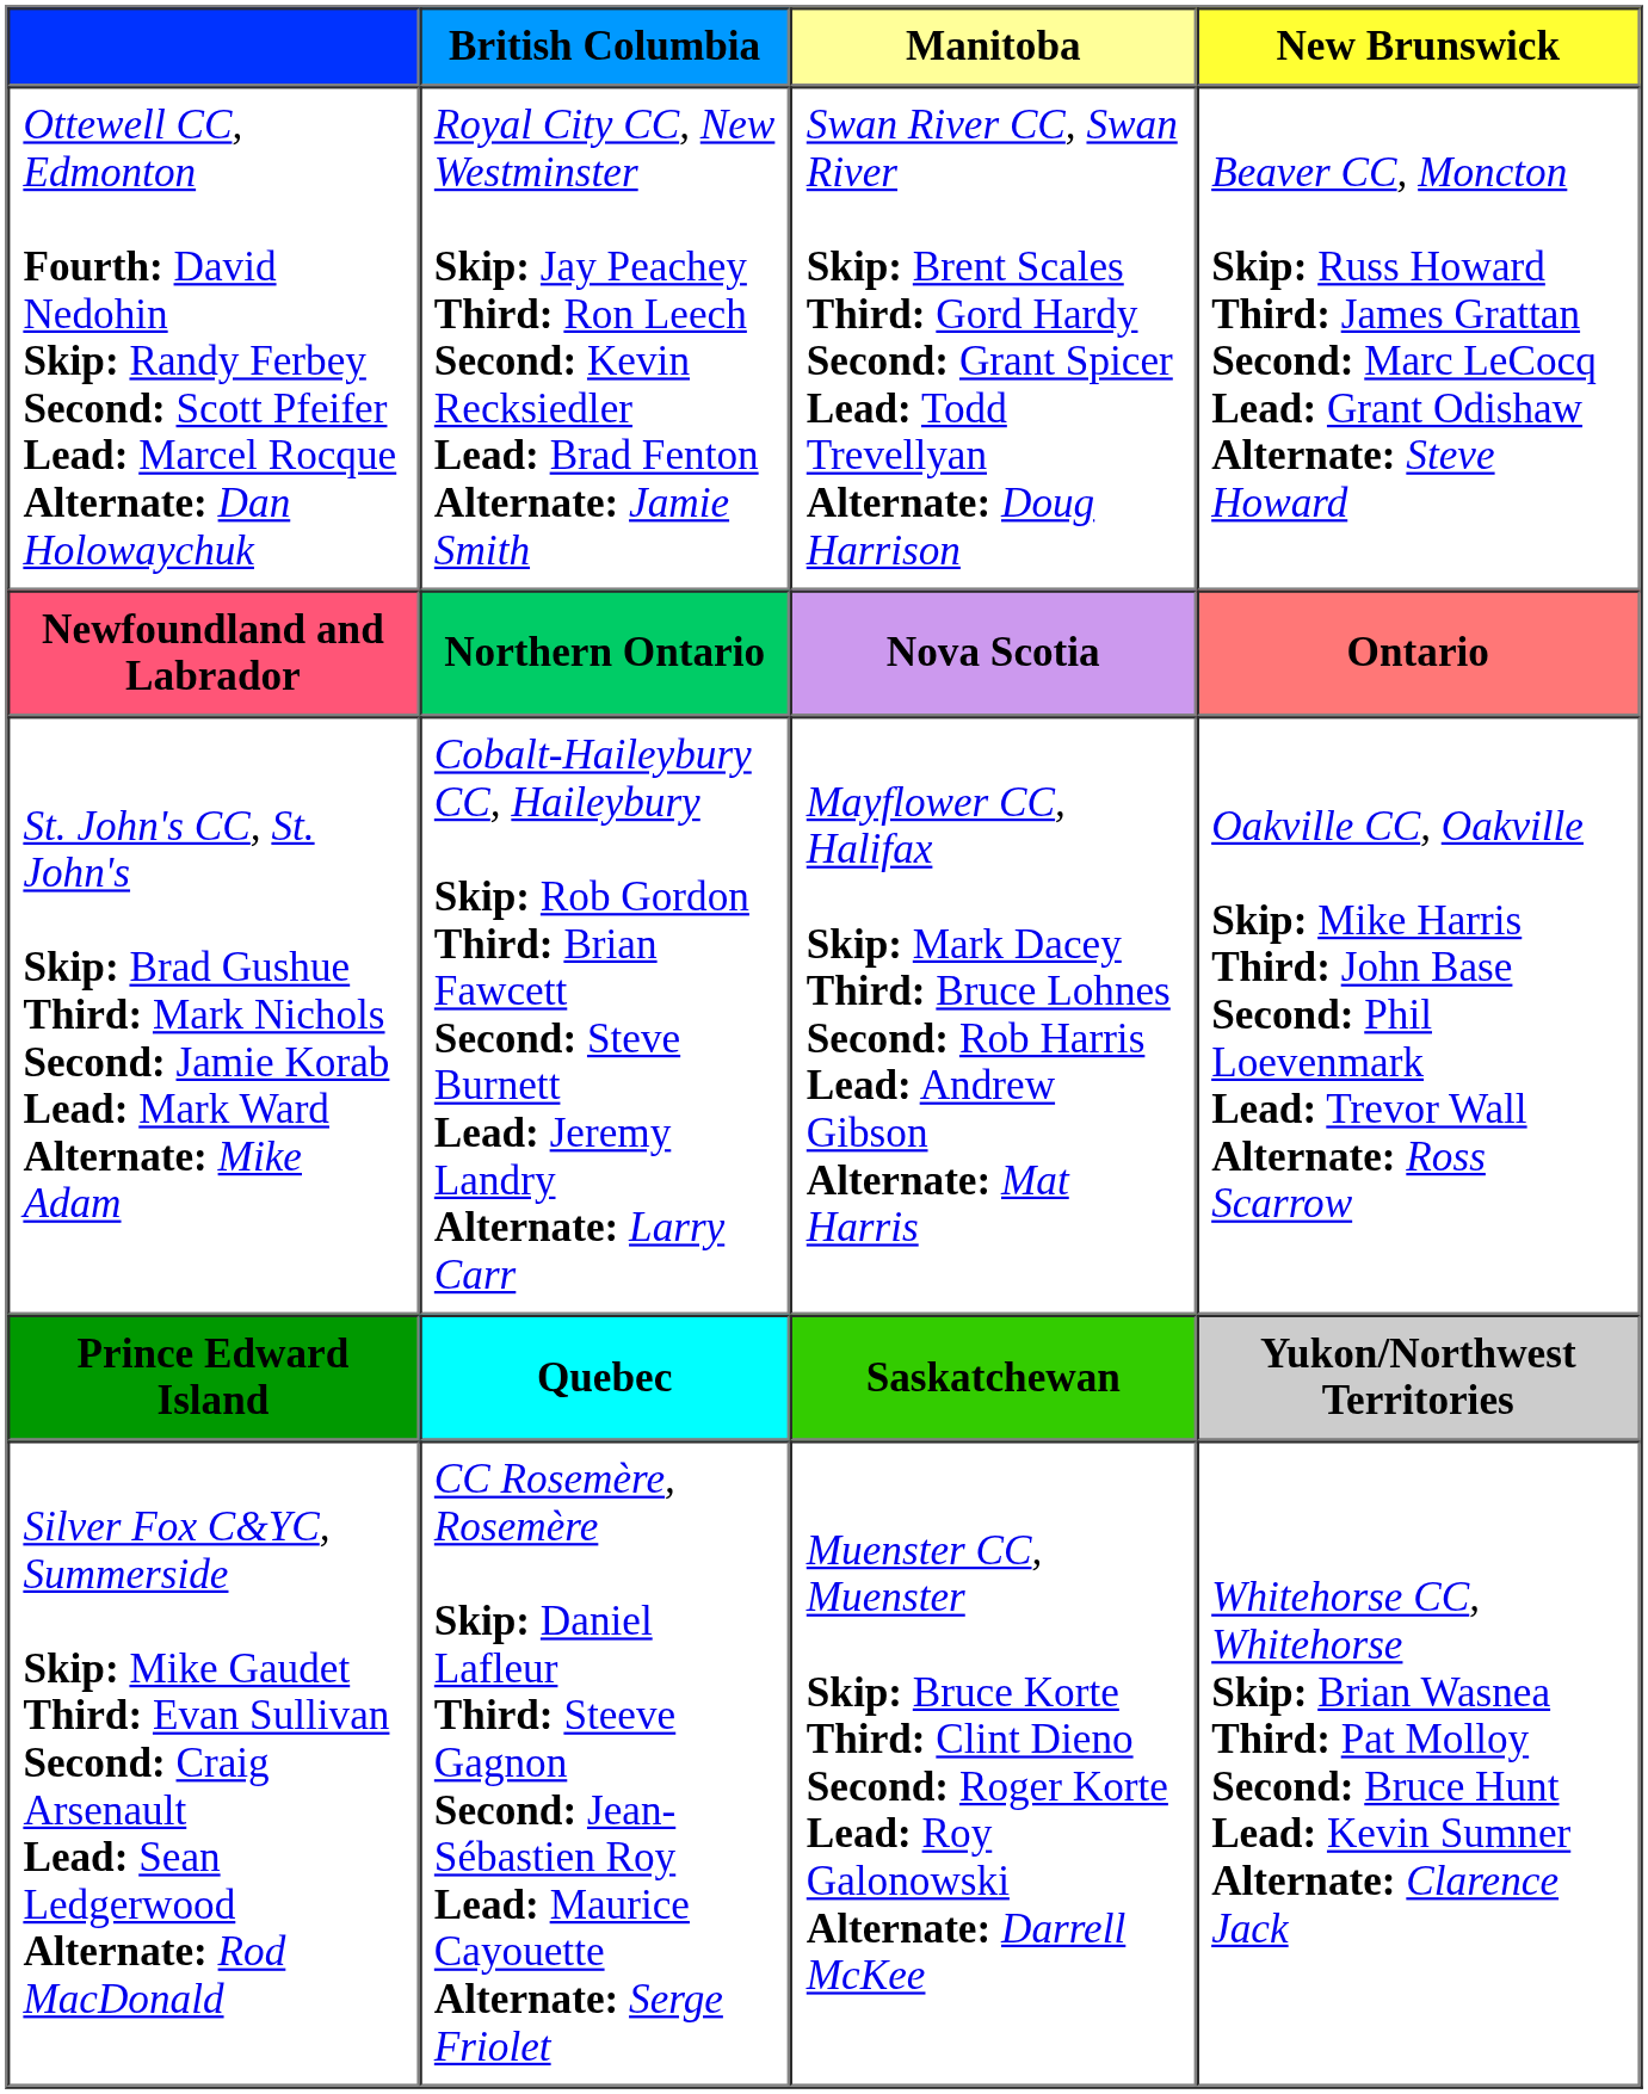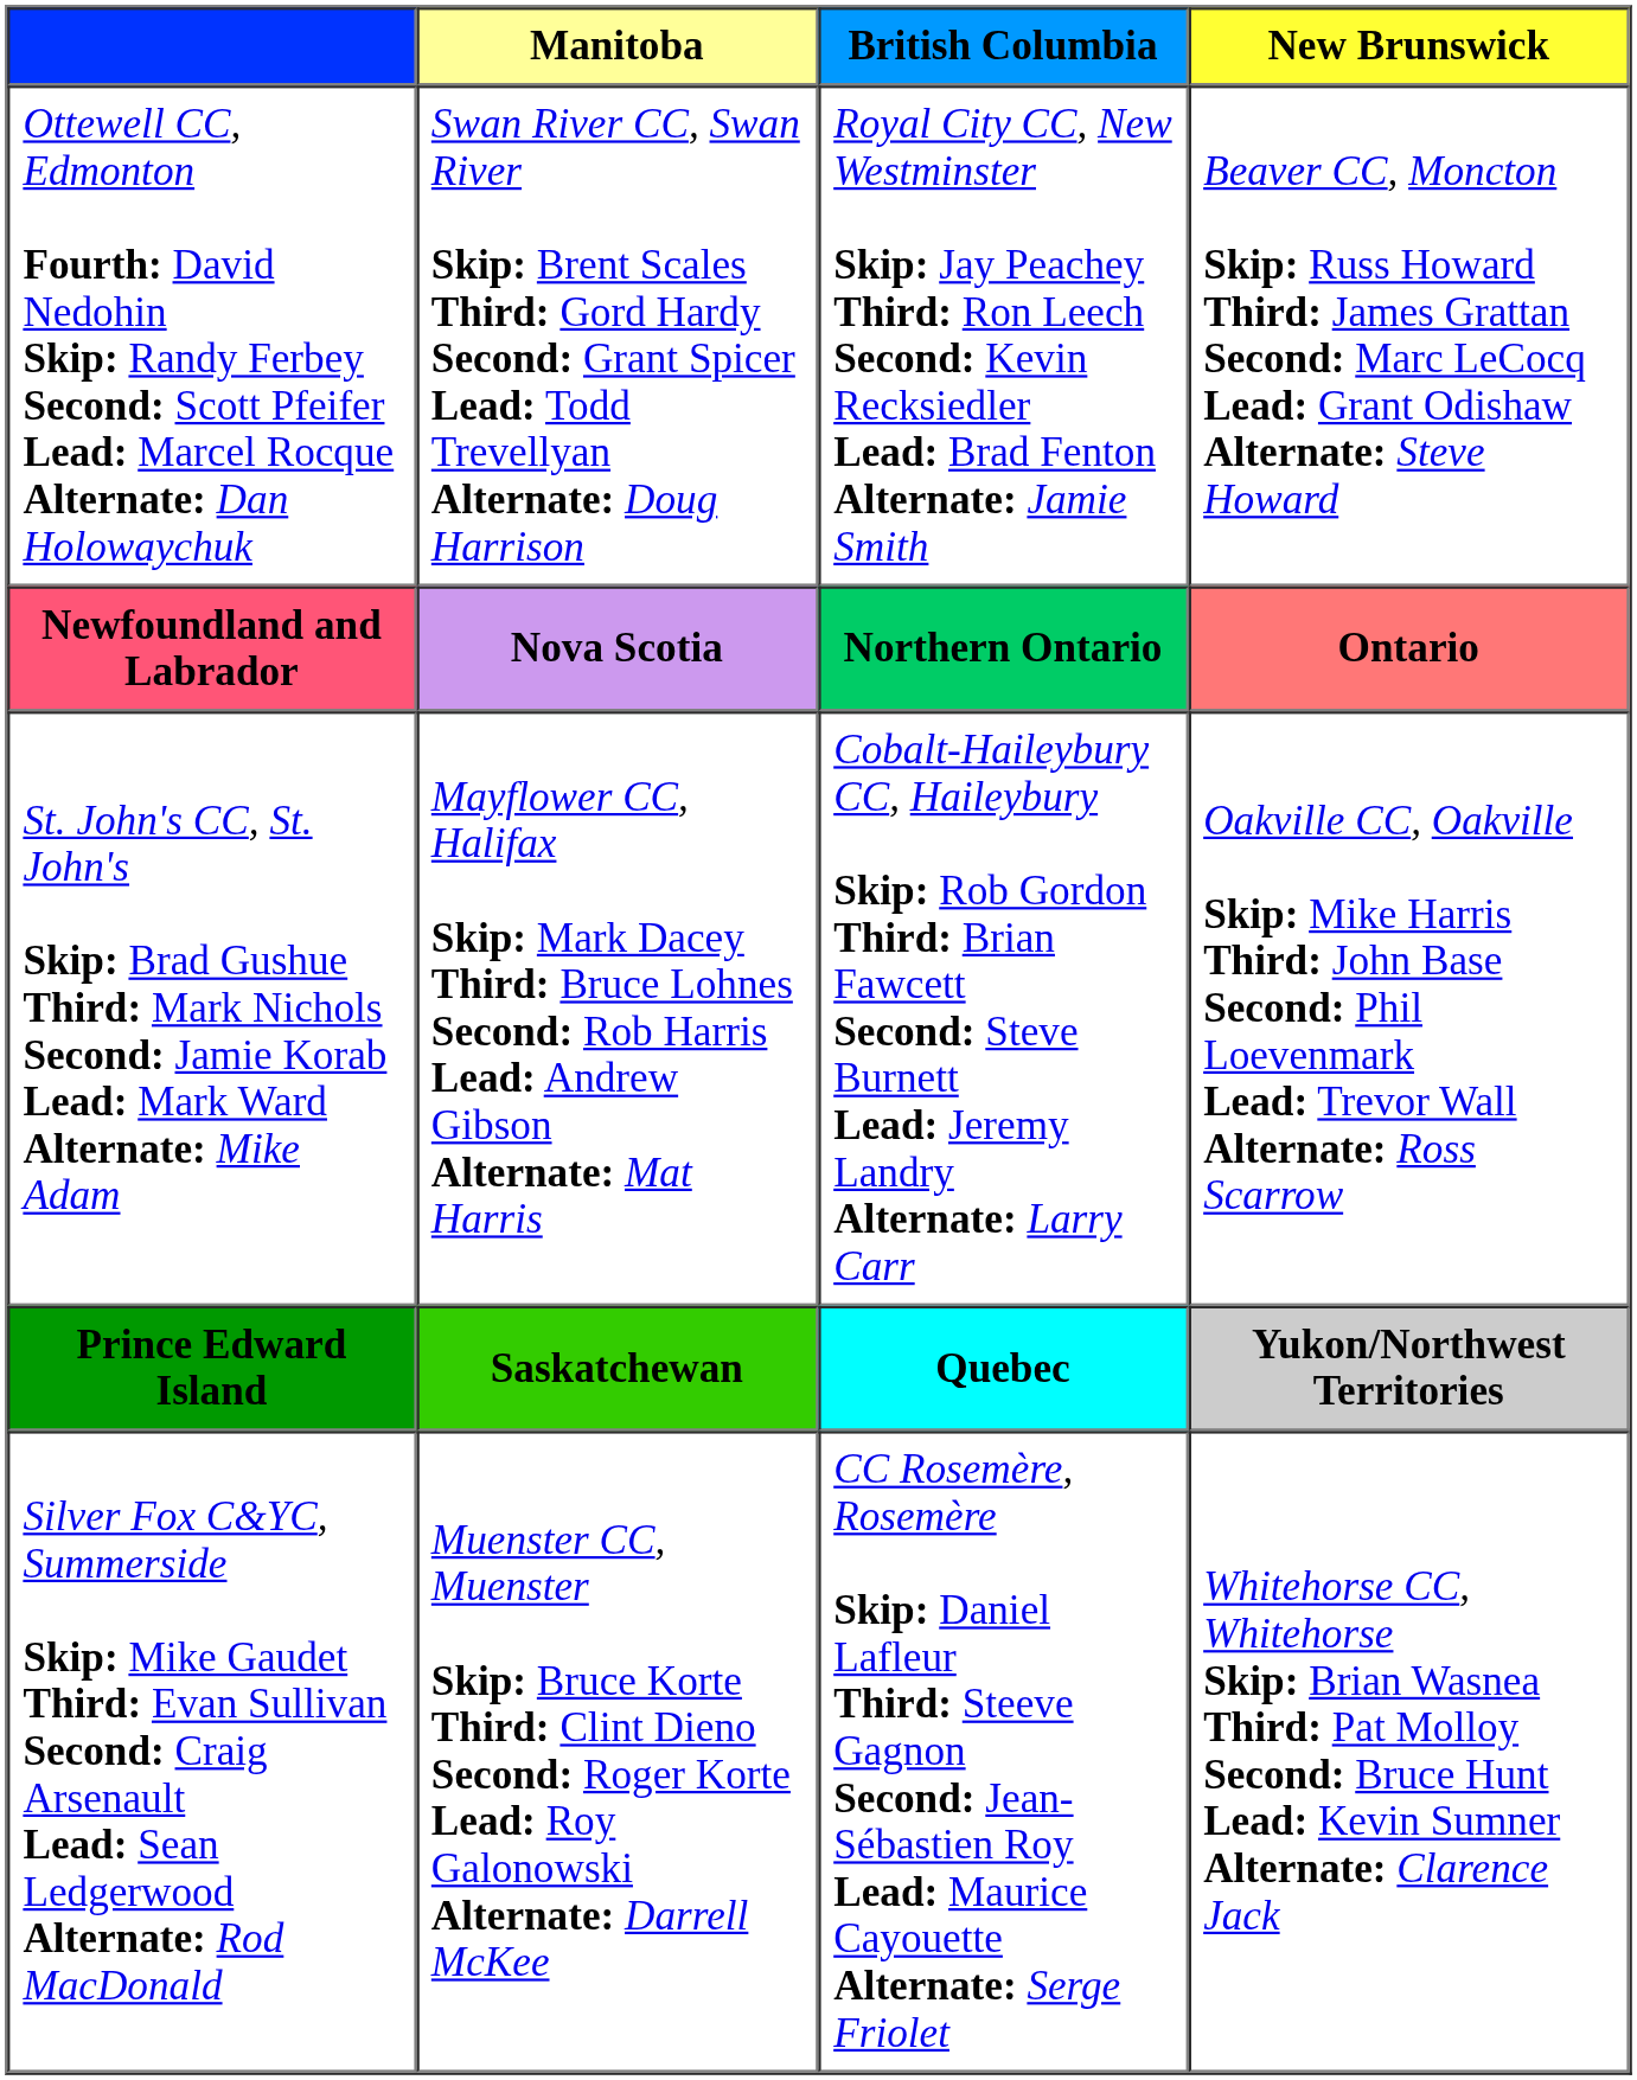columns swapped: British Columbia <-> Manitoba
